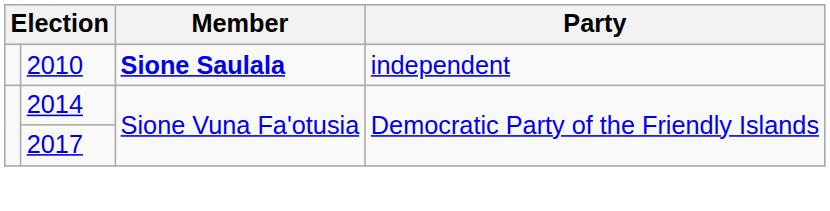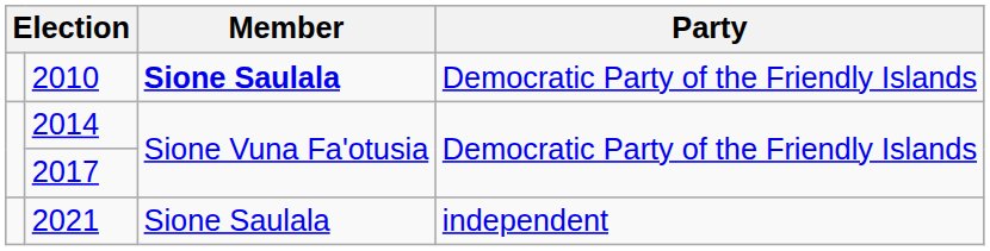2010 | Party: independent -> Democratic Party of the Friendly Islands
+ row: 2021 | Sione Saulala | independent
